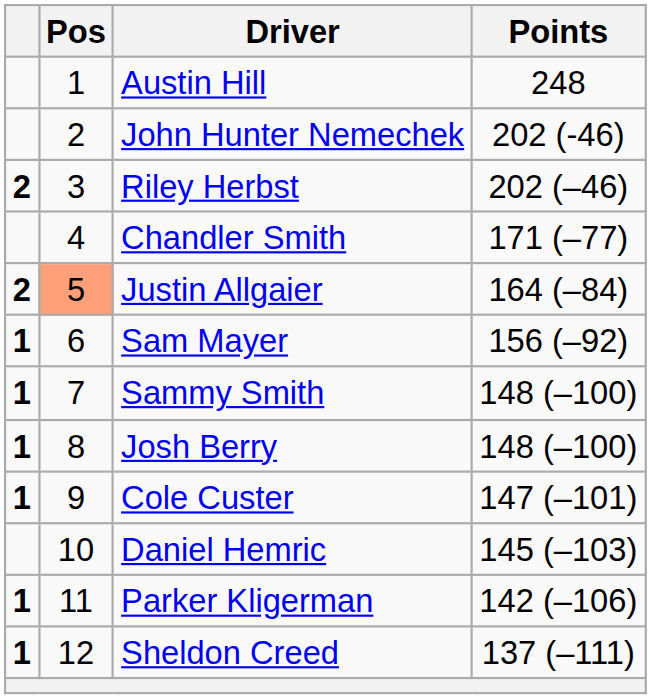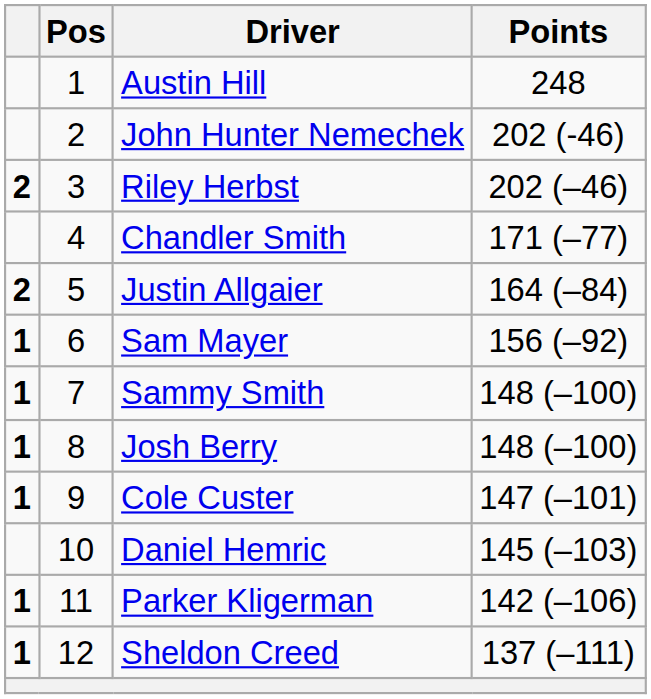Justin Allgaier | Pos: lightsalmon background -> no background
